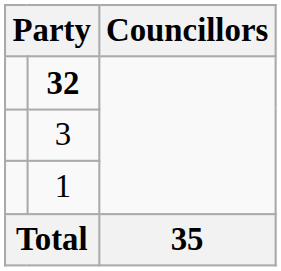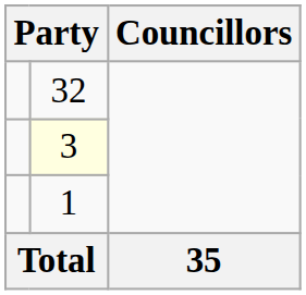32 | column 2: bold -> normal
3 | column 2: no background -> lightyellow background
